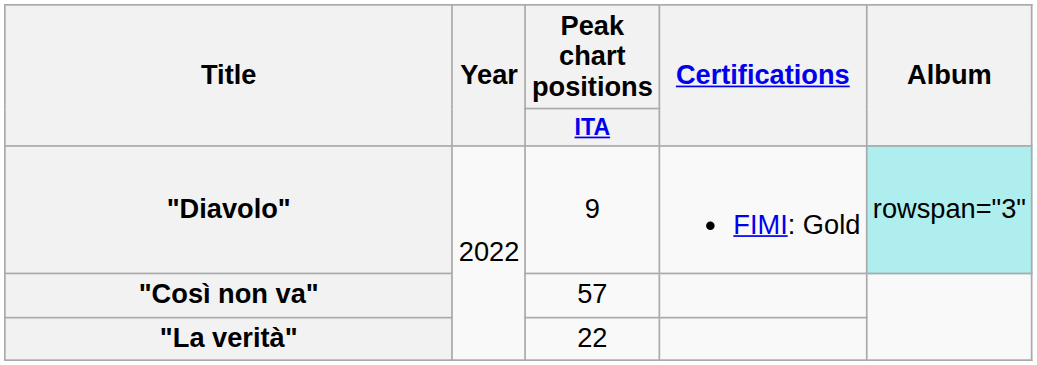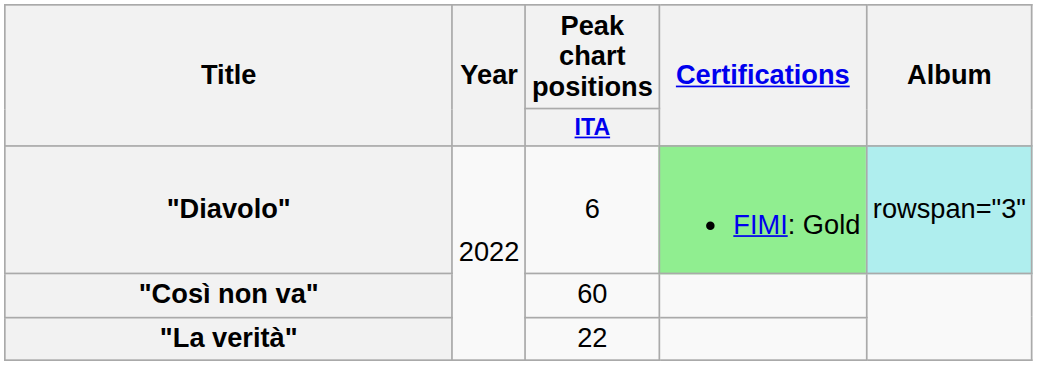"Diavolo" | Peak chart positions / ITA: 9 -> 6
"Diavolo" | Certifications: no background -> lightgreen background
"Così non va" | Peak chart positions / ITA: 57 -> 60
